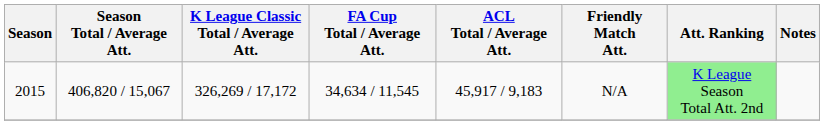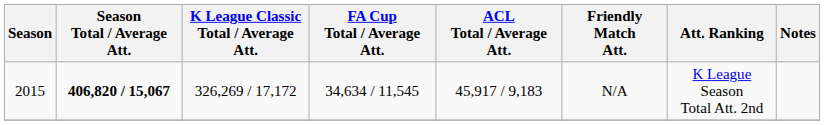2015 | Season Total / Average Att.: normal -> bold
2015 | Att. Ranking: lightgreen background -> no background
